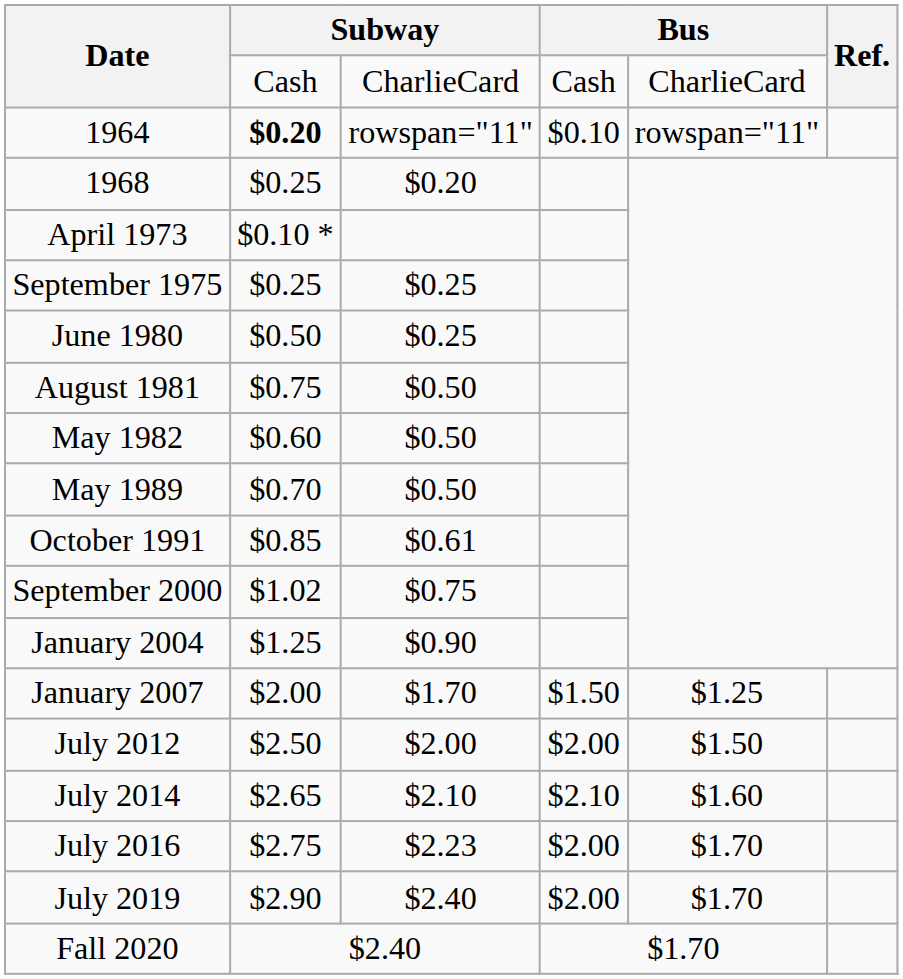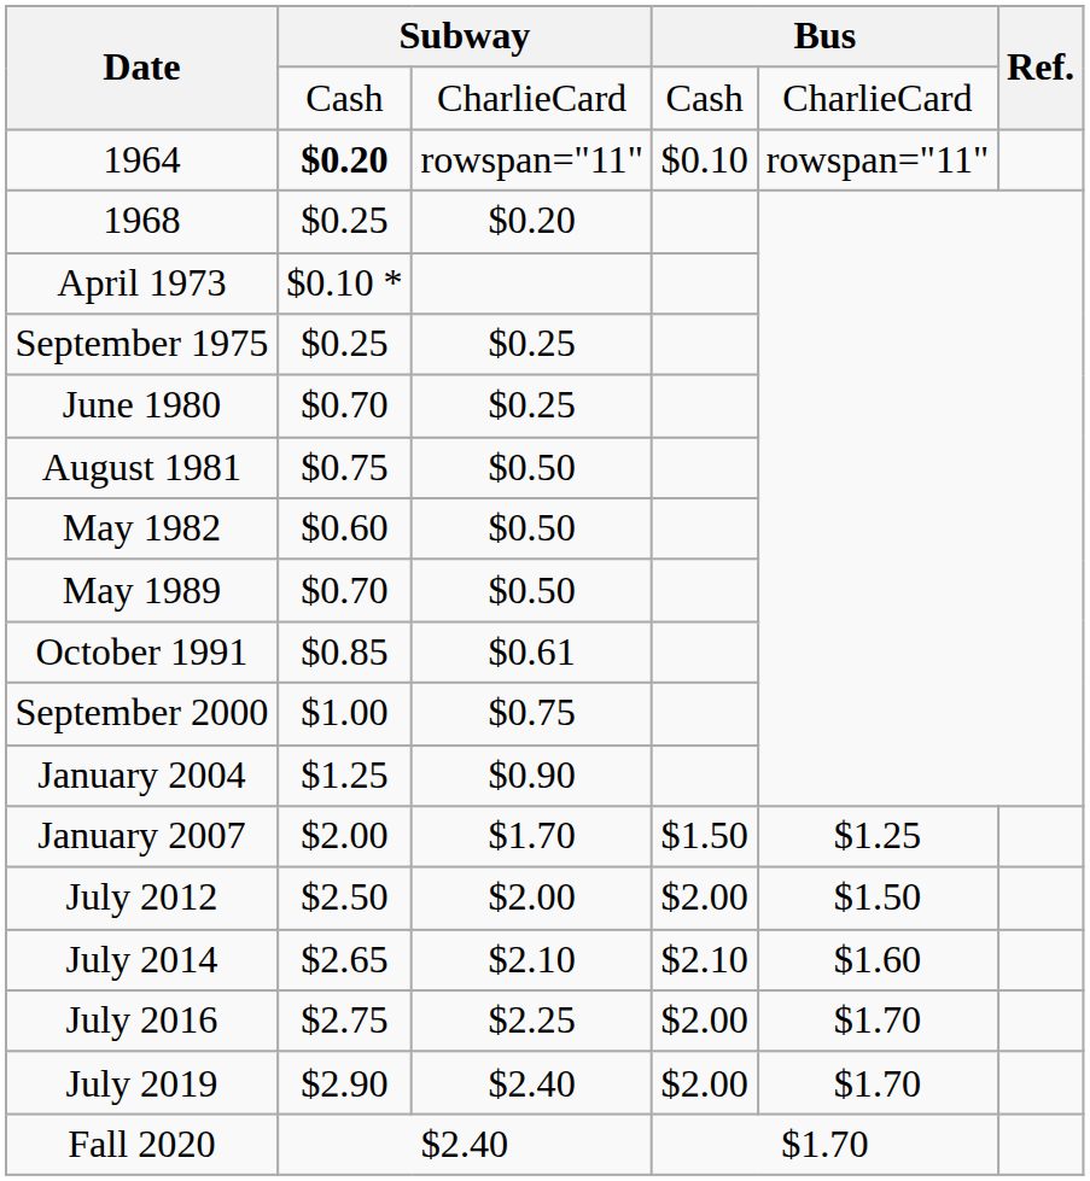June 1980 | column 2: $0.50 -> $0.70
September 2000 | column 2: $1.02 -> $1.00
July 2016 | column 3: $2.23 -> $2.25
